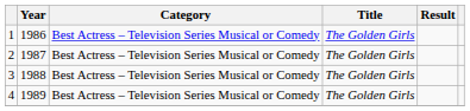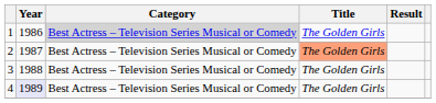1 | Category: no background -> lightgrey background
2 | Title: no background -> lightsalmon background
4 | Year: no background -> lavender background
